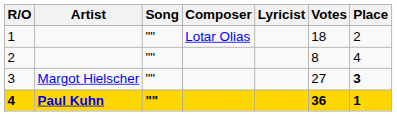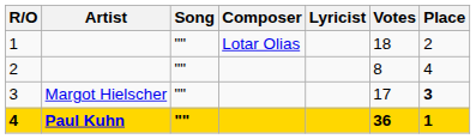row 4 | Votes: 27 -> 17
